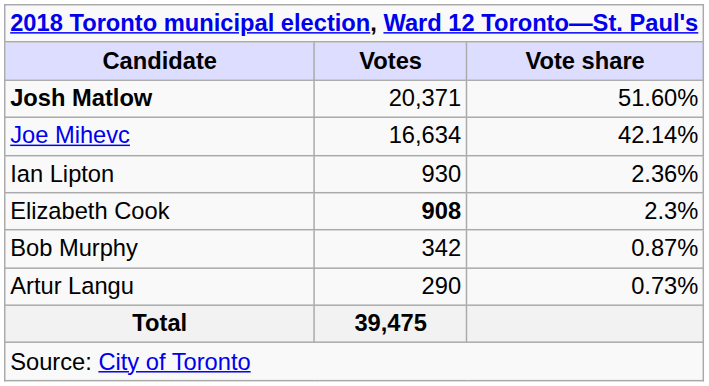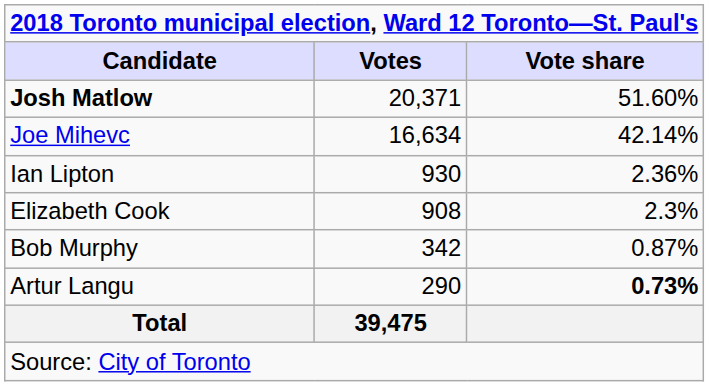Elizabeth Cook | Votes: bold -> normal
Artur Langu | Vote share: normal -> bold
